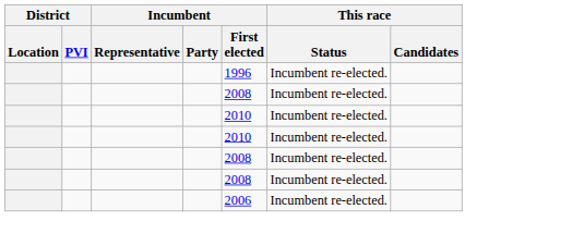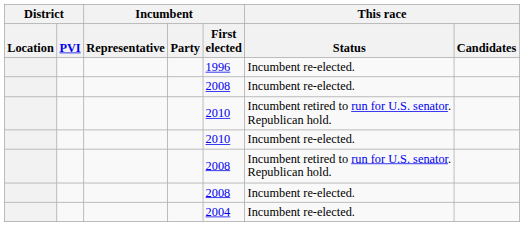row 5 | This race / Status: Incumbent re-elected. -> Incumbent retired to run for U.S. senator. Republican hold.
row 7 | This race / Status: Incumbent re-elected. -> Incumbent retired to run for U.S. senator. Republican hold.
row 9 | Incumbent / First elected: 2006 -> 2004
